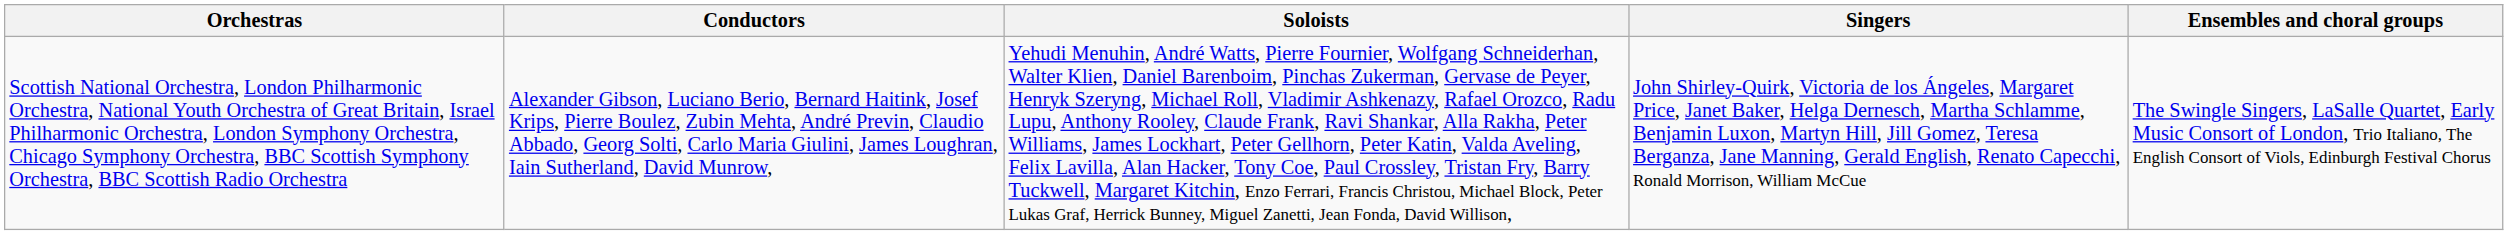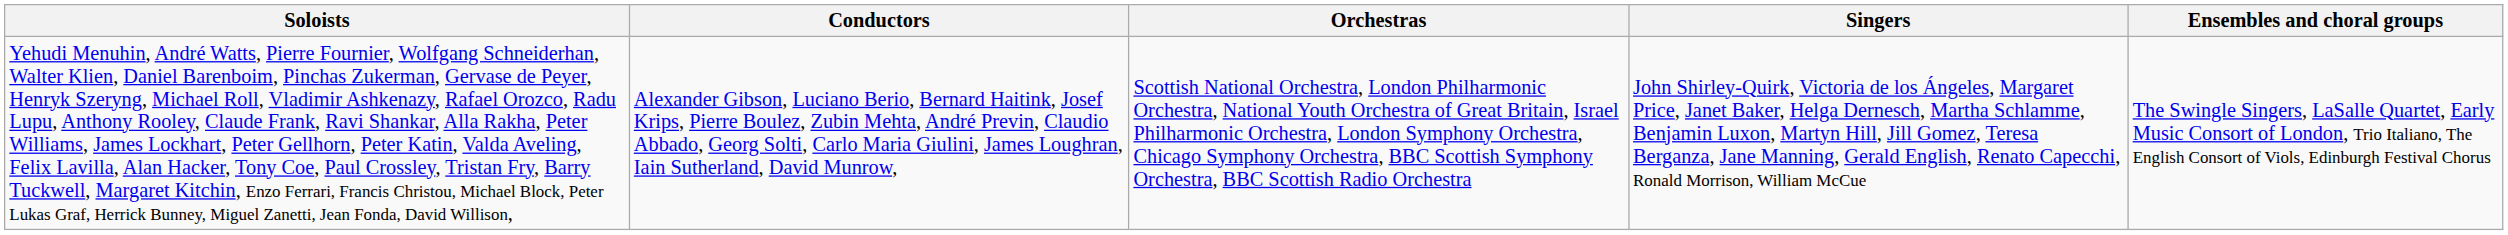columns swapped: Orchestras <-> Soloists
